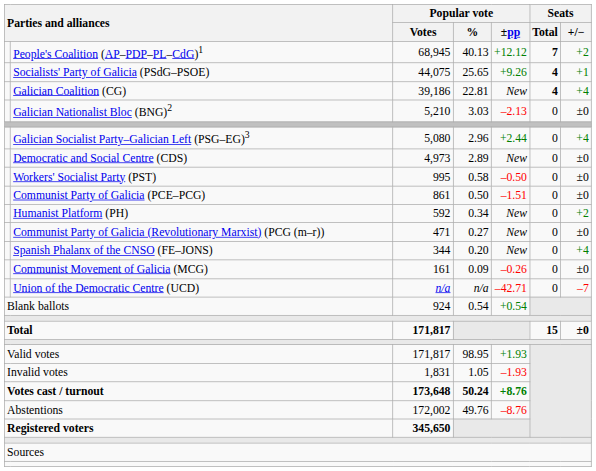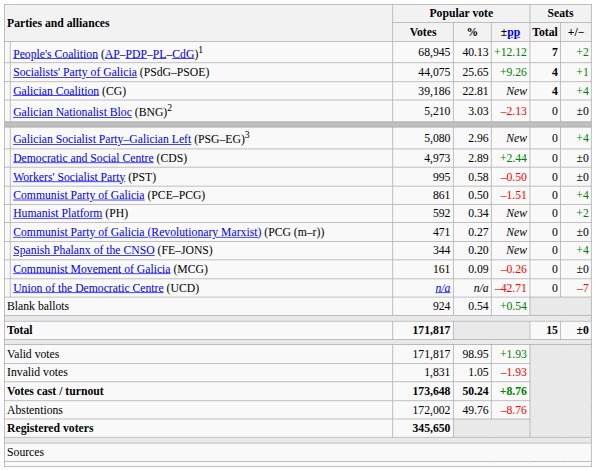Galician Socialist Party–Galician Left (PSG–EG)3 | Popular vote / ±pp: +2.44 -> New
Democratic and Social Centre (CDS) | Popular vote / ±pp: New -> +2.44
Communist Party of Galicia (PCE–PCG) | Seats / +/−: ±0 -> +4
